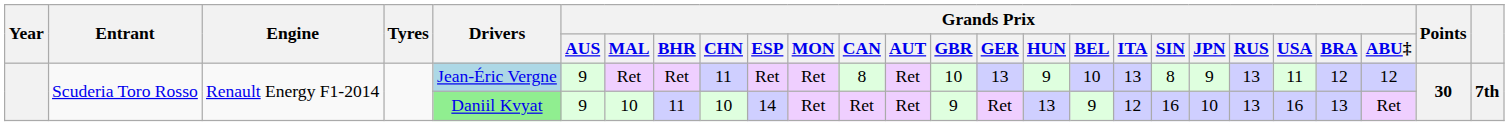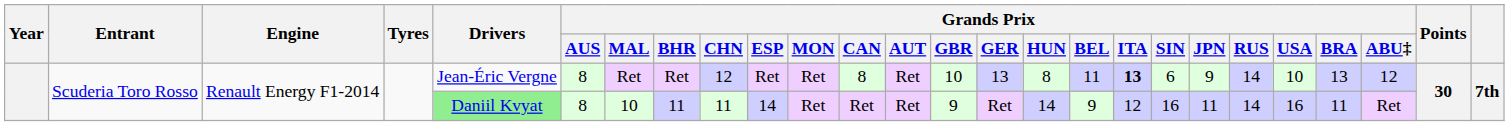row 3 | Drivers: lightblue background -> no background
row 3 | Grands Prix / AUS: 9 -> 8
row 3 | Grands Prix / CHN: 11 -> 12
row 3 | Grands Prix / HUN: 9 -> 8
row 3 | Grands Prix / BEL: 10 -> 11
row 3 | Grands Prix / ITA: normal -> bold
row 3 | Grands Prix / SIN: 8 -> 6
row 3 | Grands Prix / RUS: 13 -> 14
row 3 | Grands Prix / USA: 11 -> 10
row 3 | Grands Prix / BRA: 12 -> 13
row 4 | Grands Prix / AUS: 9 -> 8
row 4 | Grands Prix / CHN: 10 -> 11
row 4 | Grands Prix / HUN: 13 -> 14
row 4 | Grands Prix / JPN: 10 -> 11
row 4 | Grands Prix / RUS: 13 -> 14
row 4 | Grands Prix / BRA: 13 -> 11
